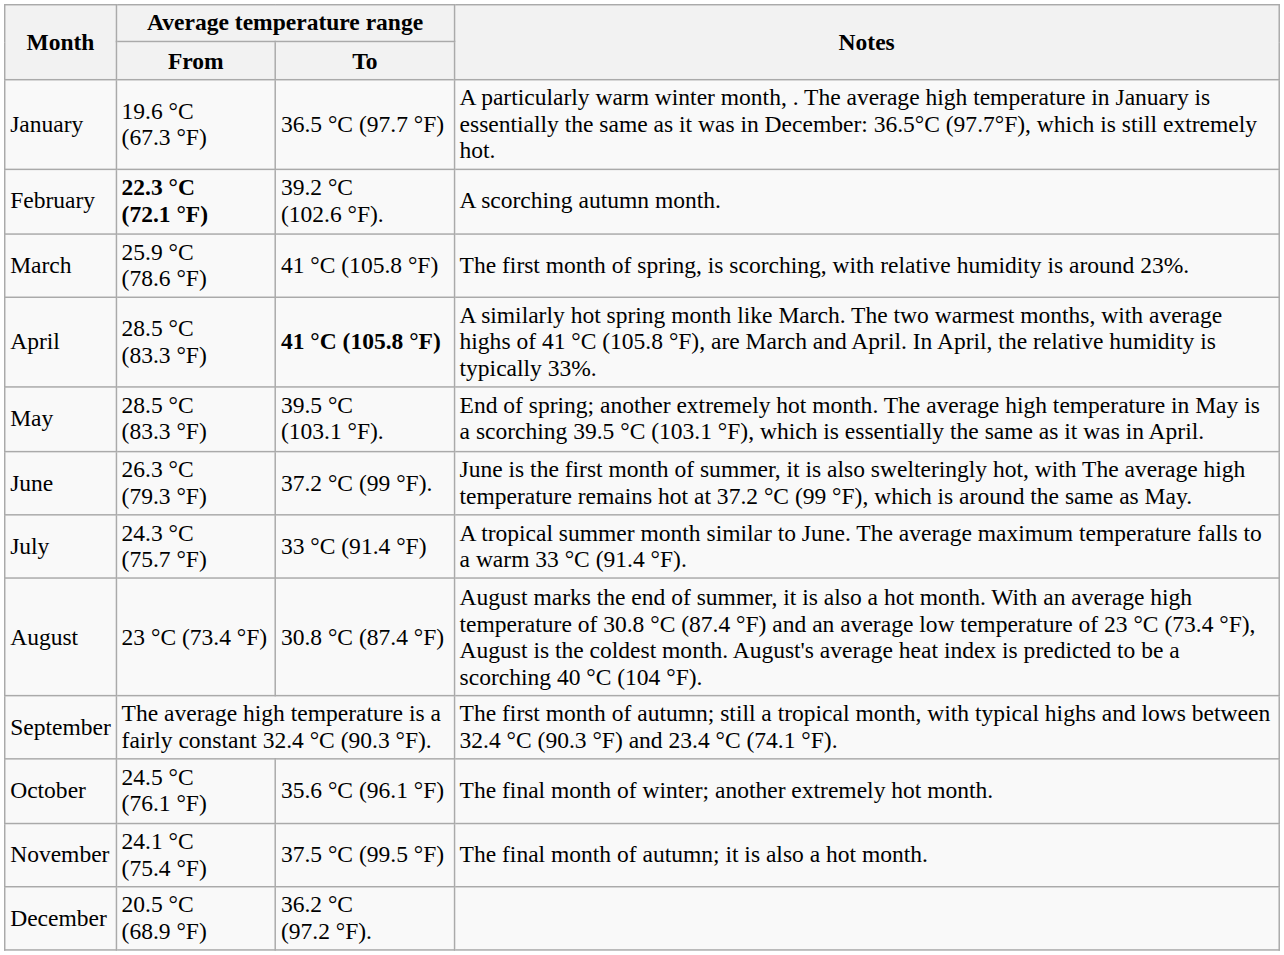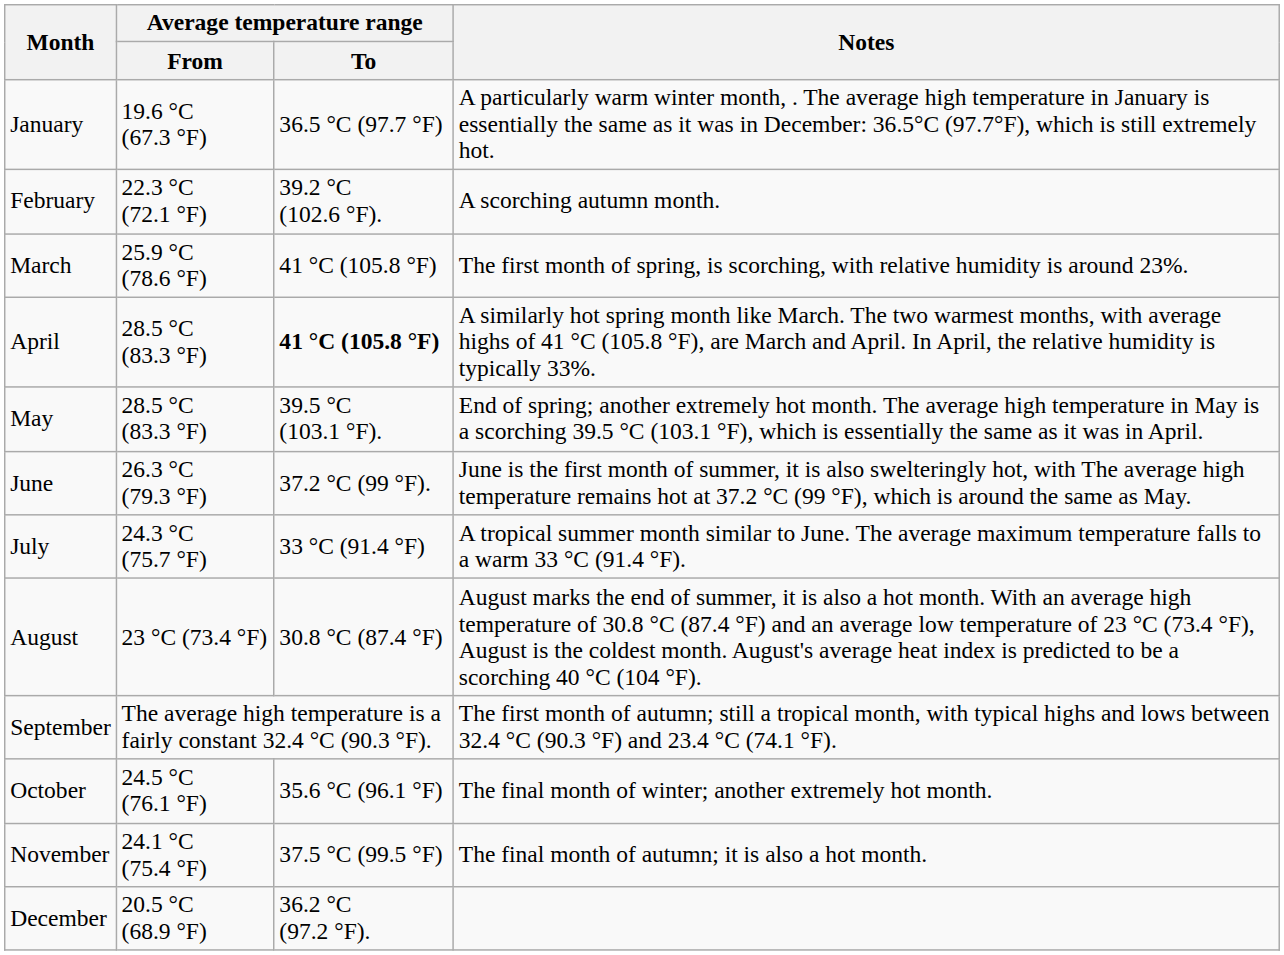February | Average temperature range / From: bold -> normal
